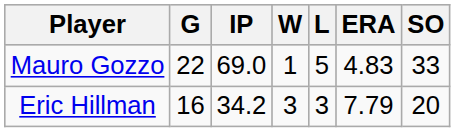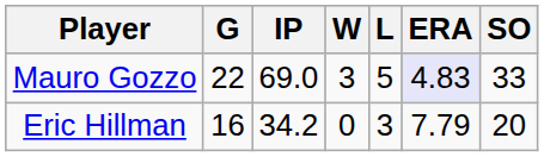Mauro Gozzo | W: 1 -> 3
Mauro Gozzo | ERA: no background -> lavender background
Eric Hillman | W: 3 -> 0
